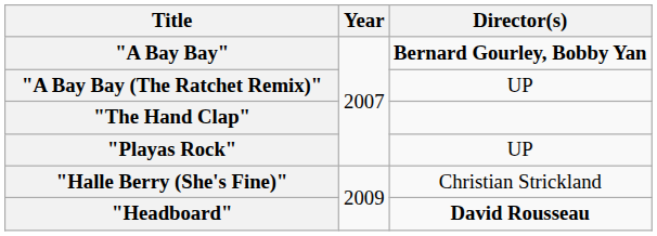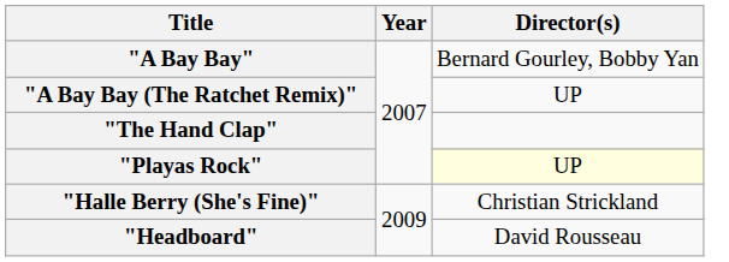"A Bay Bay" | Director(s): bold -> normal
"Playas Rock" | Director(s): no background -> lightyellow background
"Headboard" | Director(s): bold -> normal
